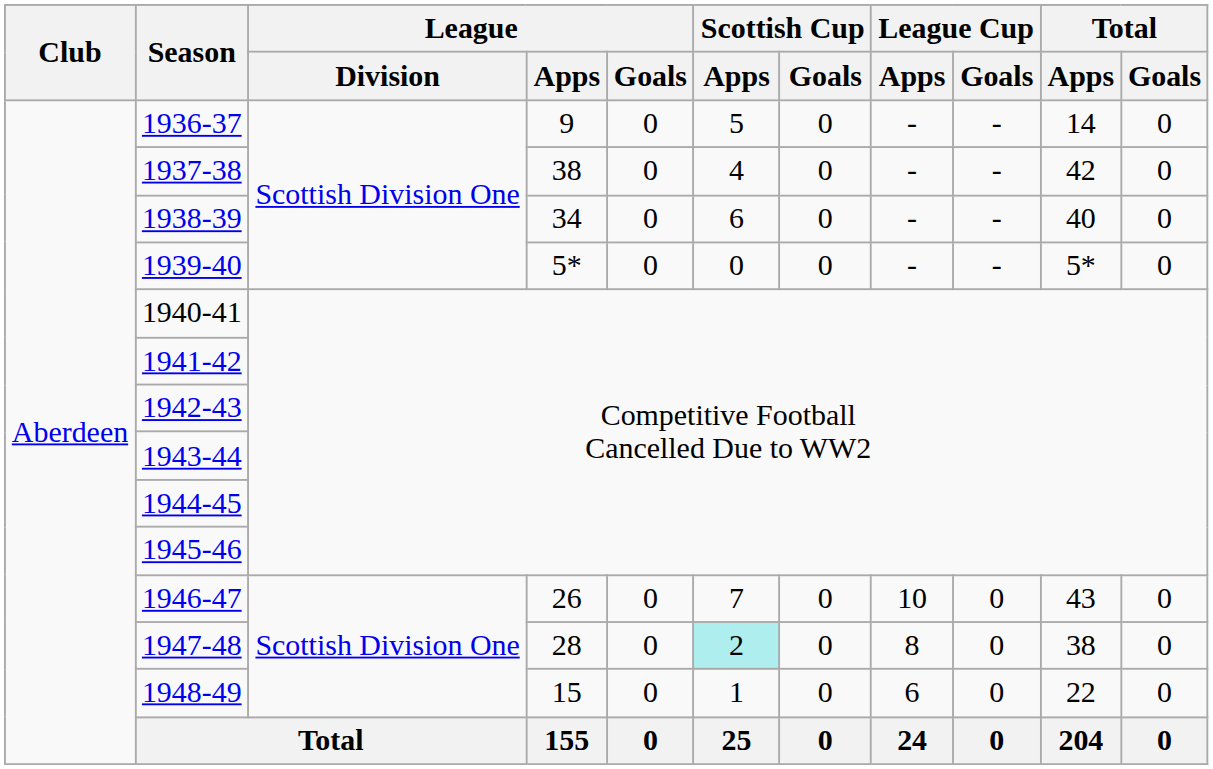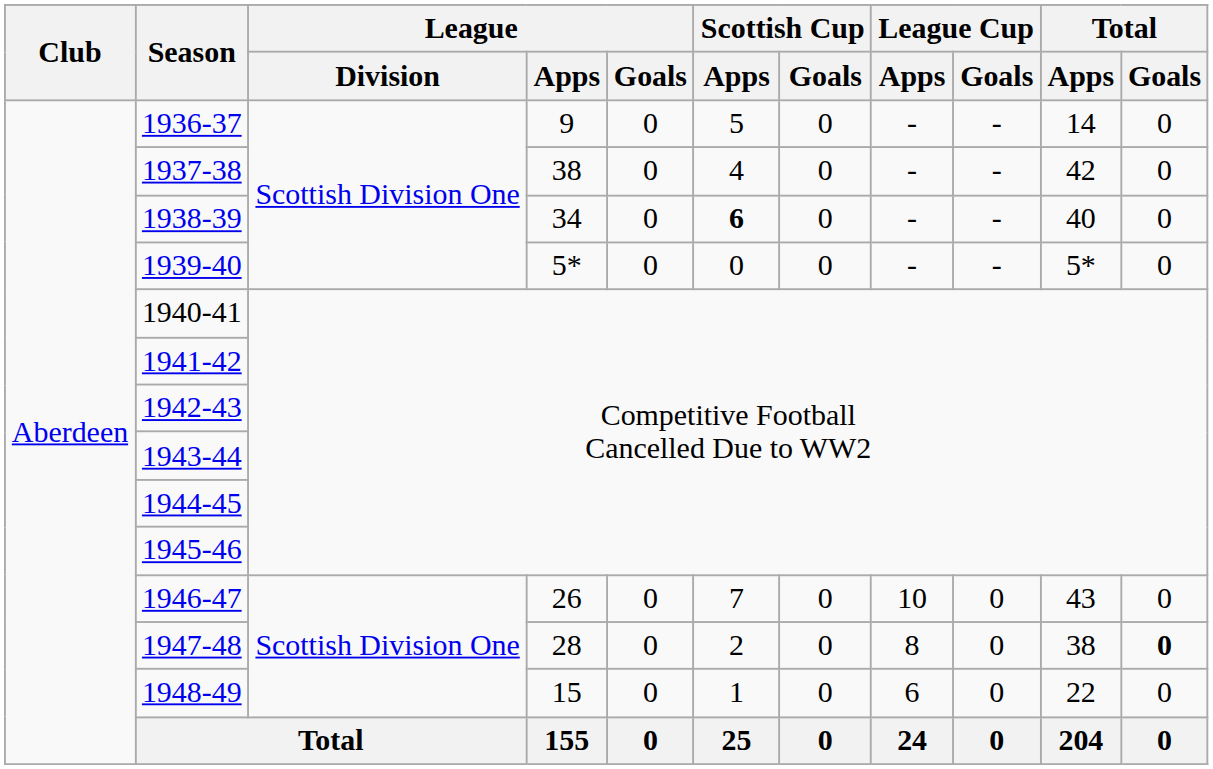1938-39 | Scottish Cup / Apps: normal -> bold
1947-48 | Scottish Cup / Apps: paleturquoise background -> no background
1947-48 | Total / Goals: normal -> bold
